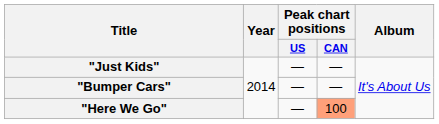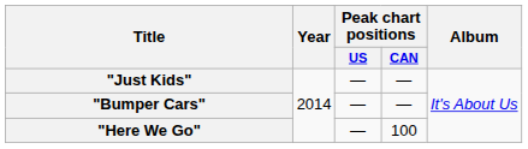"Here We Go" | Peak chart positions / CAN: lightsalmon background -> no background
